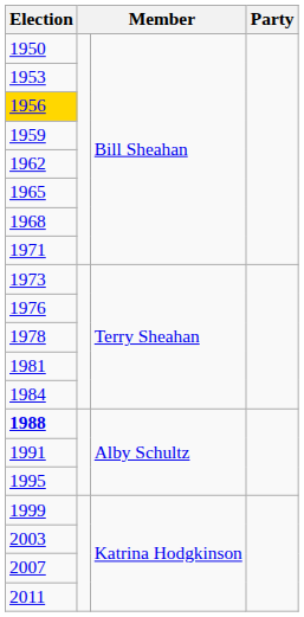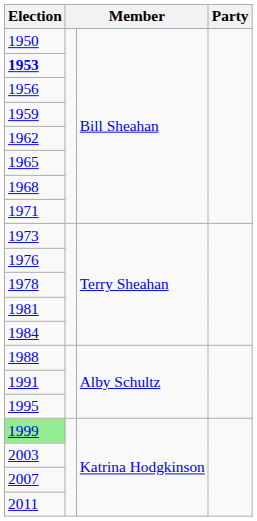1953 | Election: normal -> bold
1956 | Election: gold background -> no background
1988 | Election: bold -> normal
1999 | Election: no background -> lightgreen background
